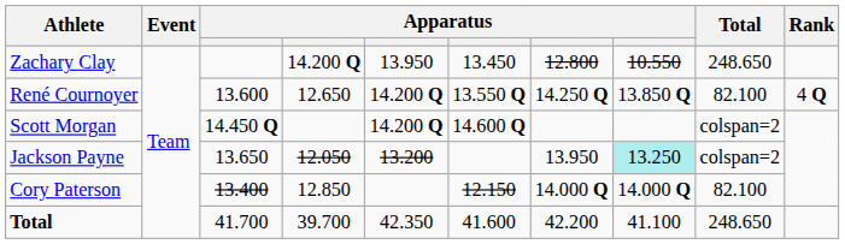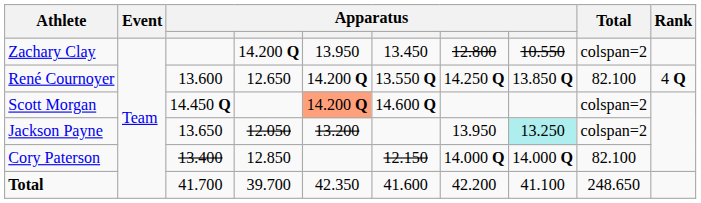Zachary Clay | Total: 248.650 -> colspan=2
Scott Morgan | column 5: no background -> lightsalmon background
